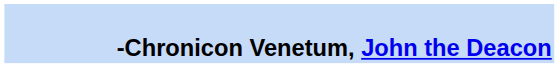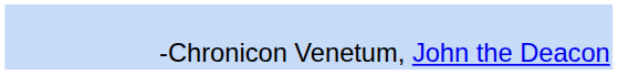row 1 | column 1: bold -> normal
